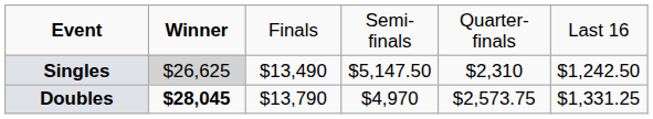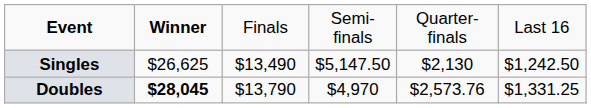Singles | column 2: lightgrey background -> no background
Singles | column 5: $2,310 -> $2,130
Doubles | column 5: $2,573.75 -> $2,573.76
